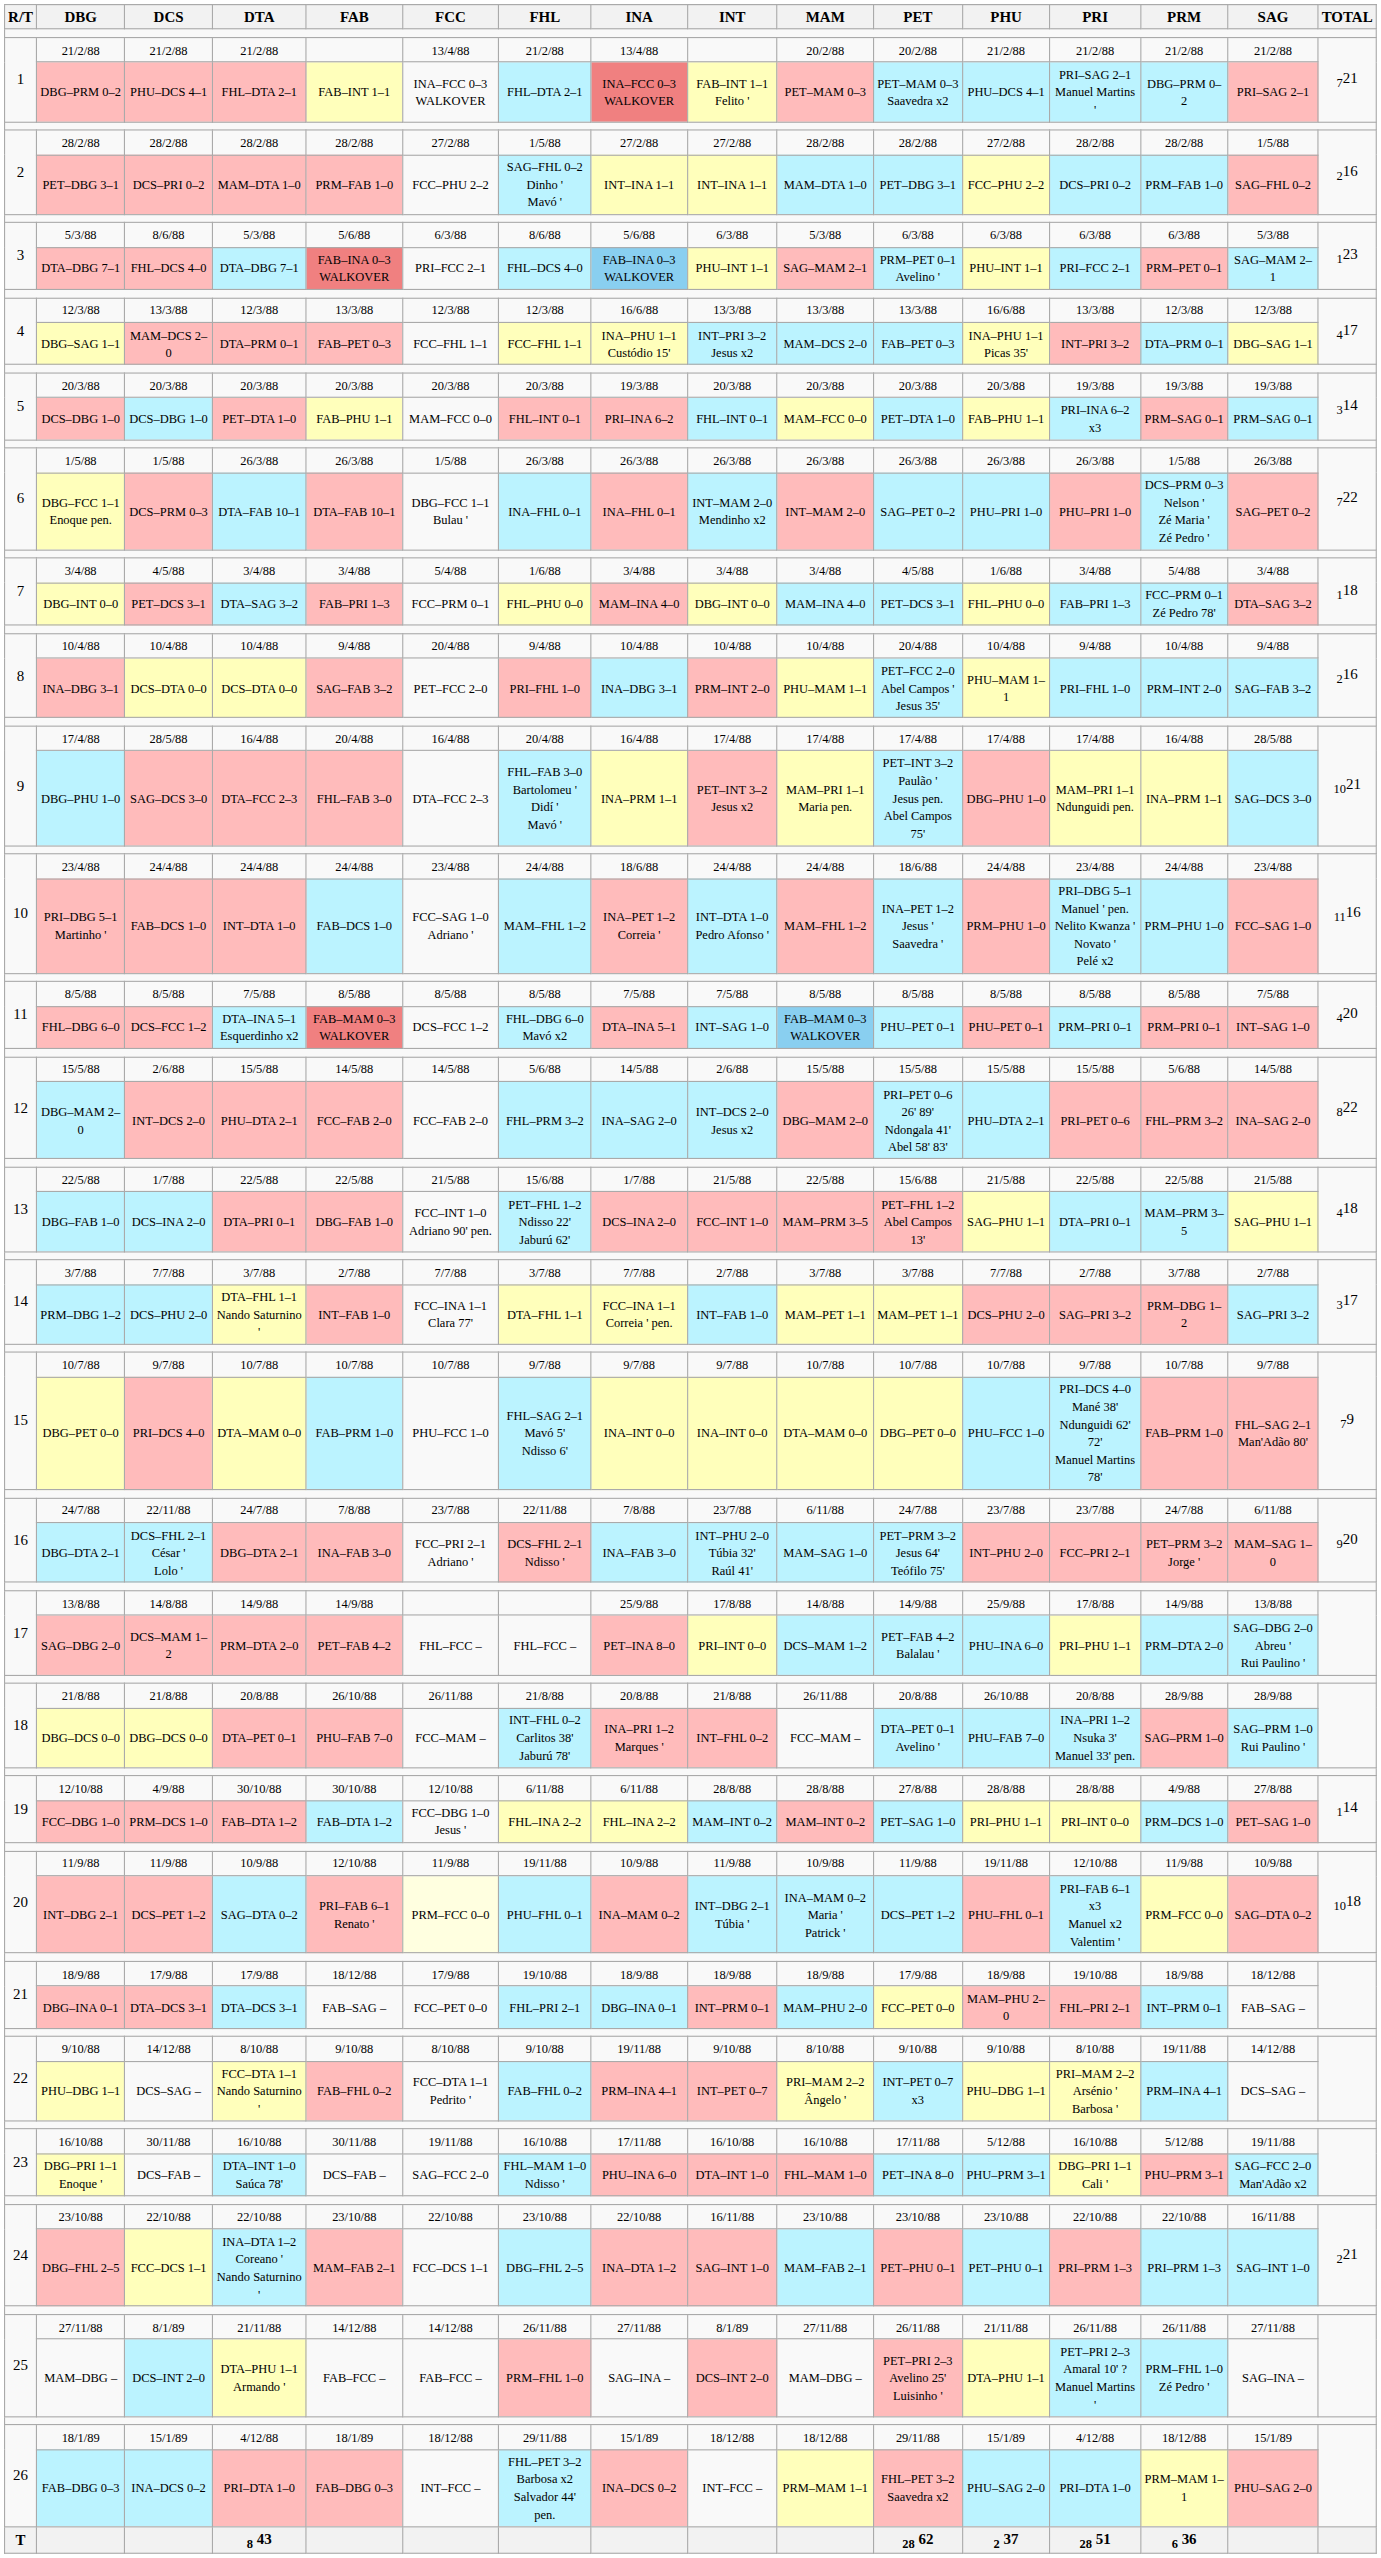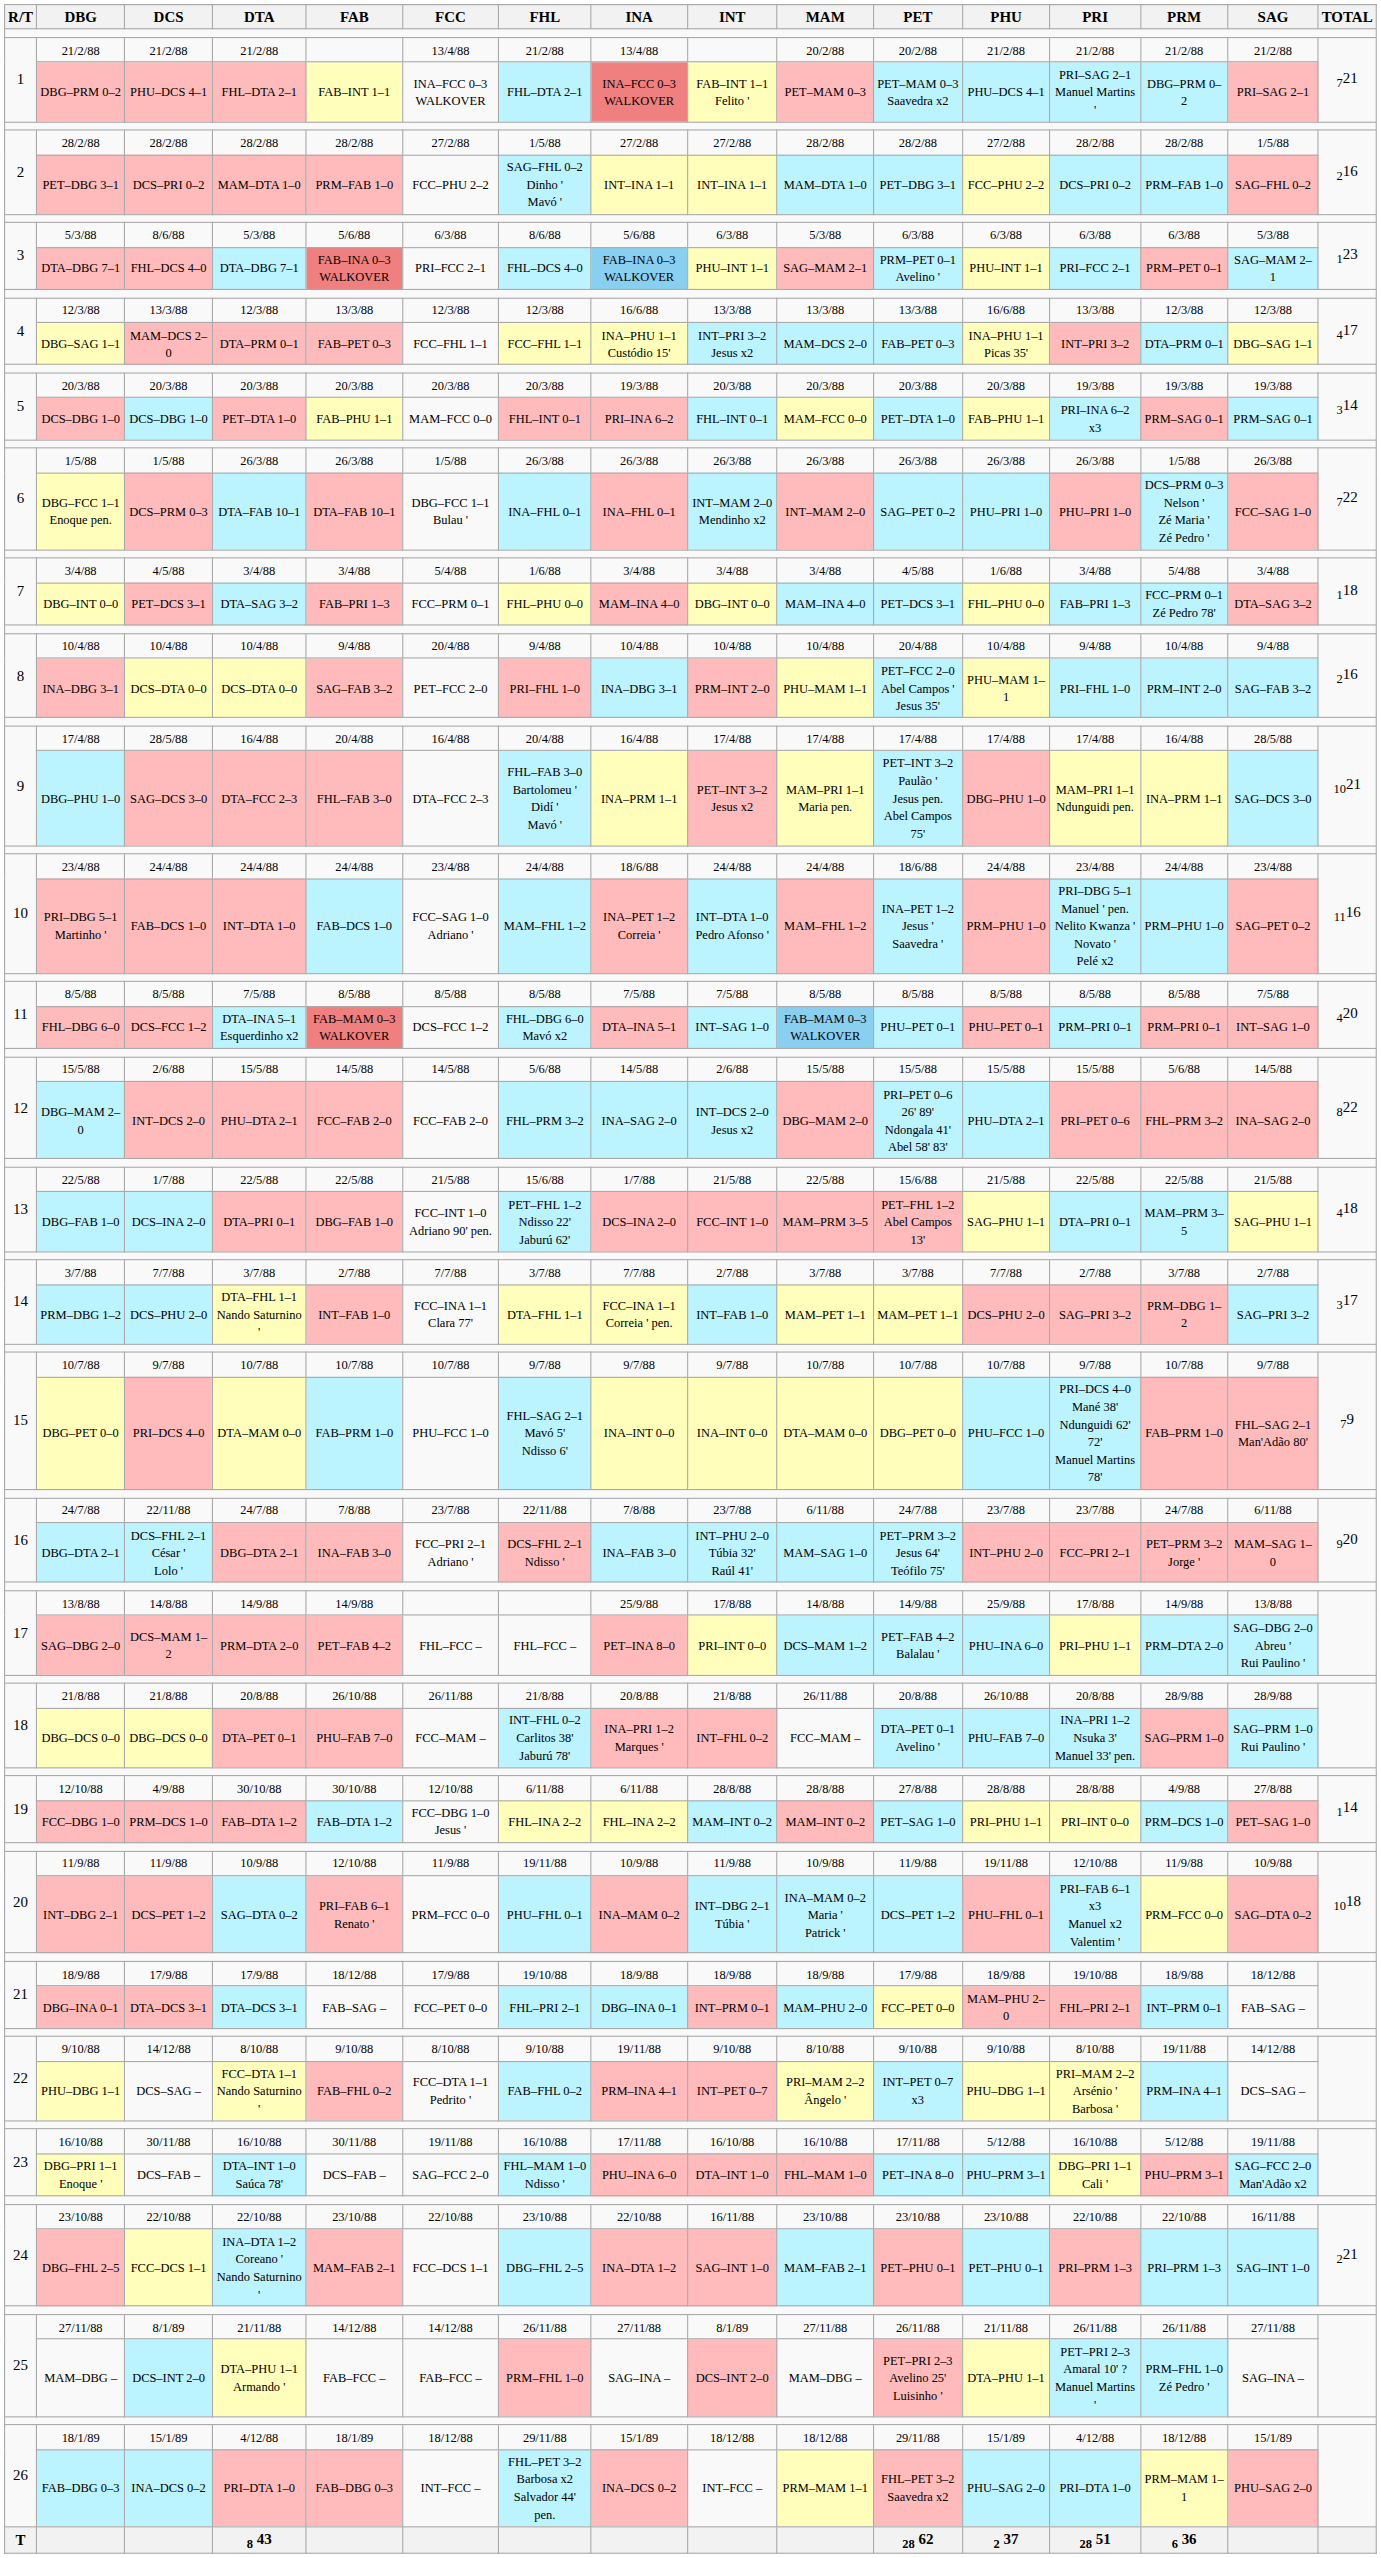DBG–FCC 1–1 Enoque pen. | SAG: SAG–PET 0–2 -> FCC–SAG 1–0
PRI–DBG 5–1 Martinho ' | SAG: FCC–SAG 1–0 -> SAG–PET 0–2
INT–DBG 2–1 | FCC: lightyellow background -> no background
